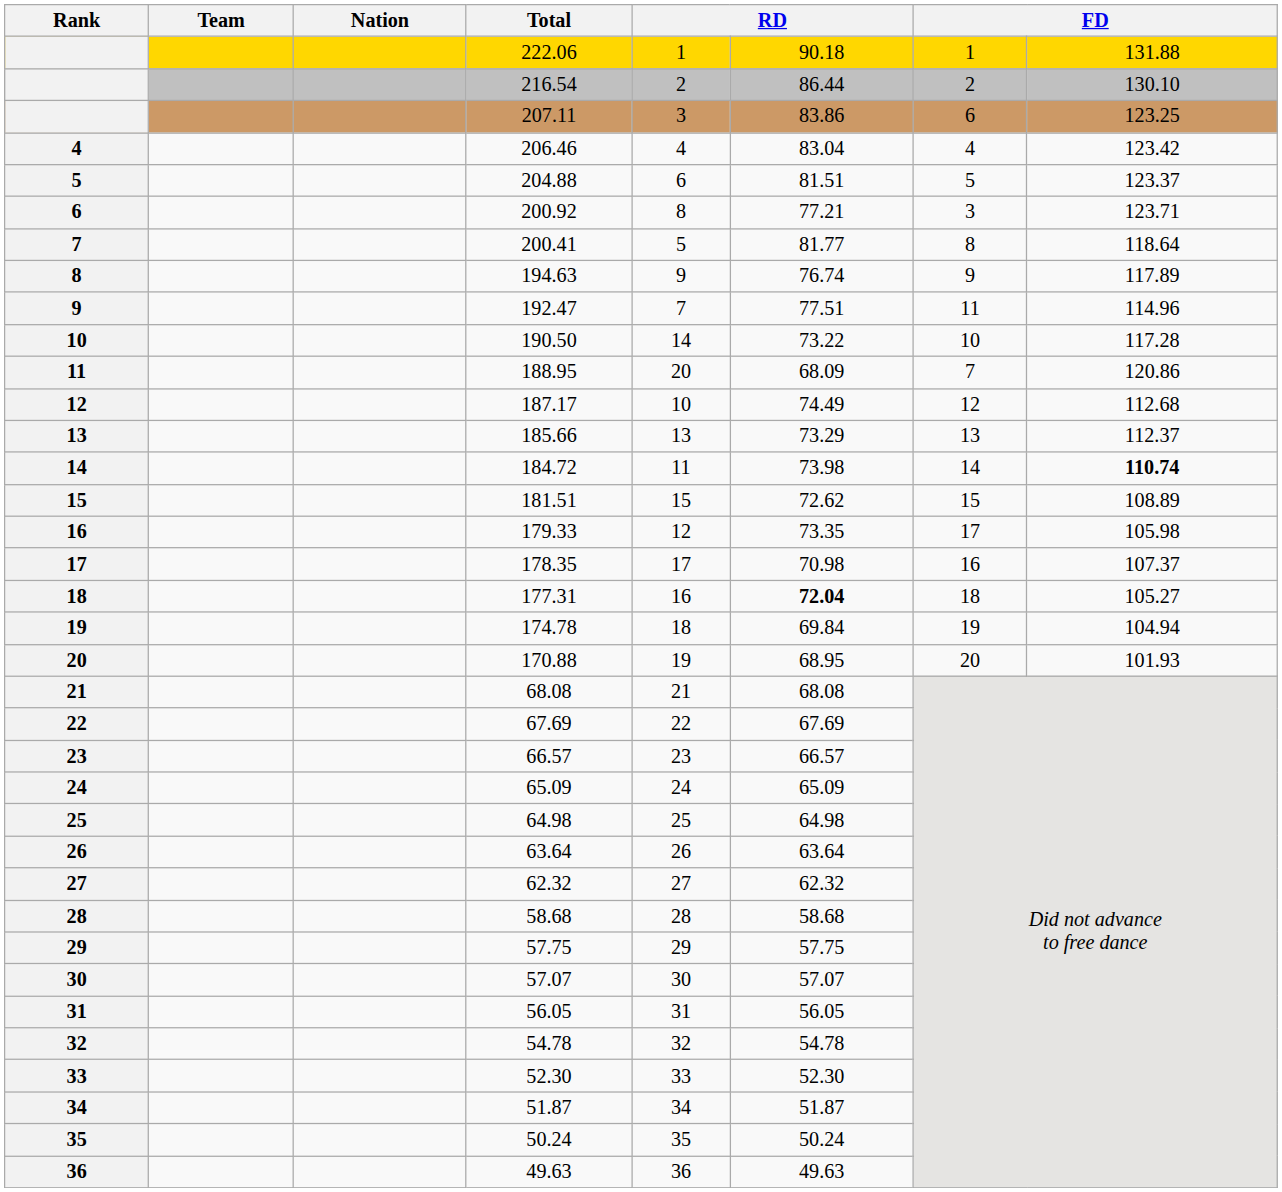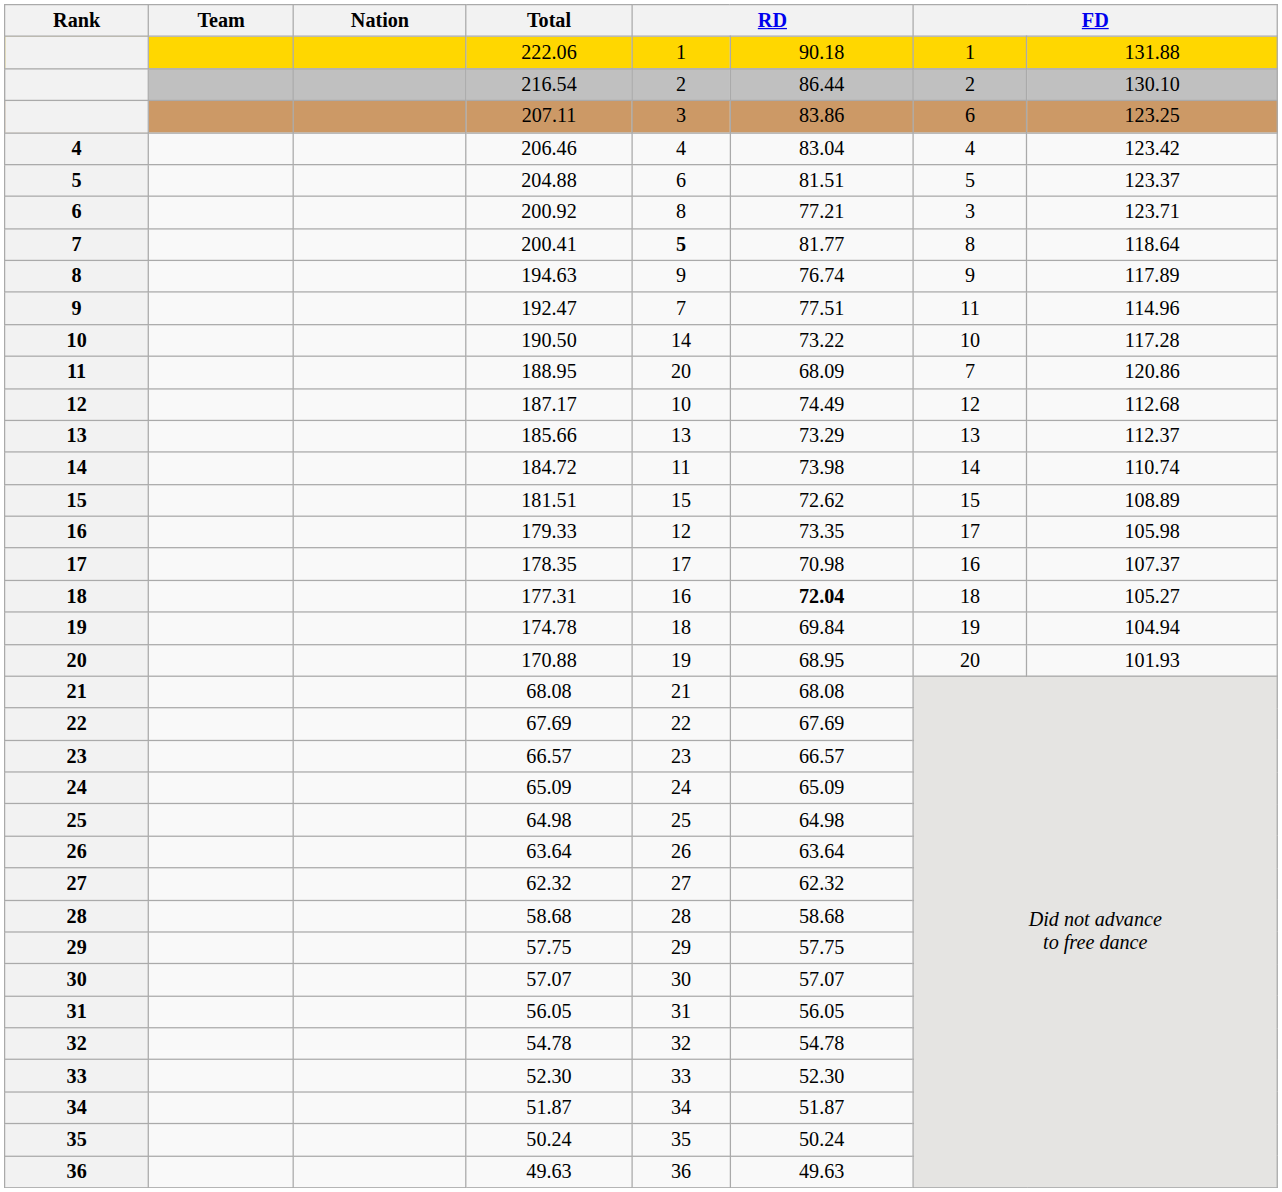200.41 | column 5: normal -> bold
184.72 | column 8: bold -> normal
